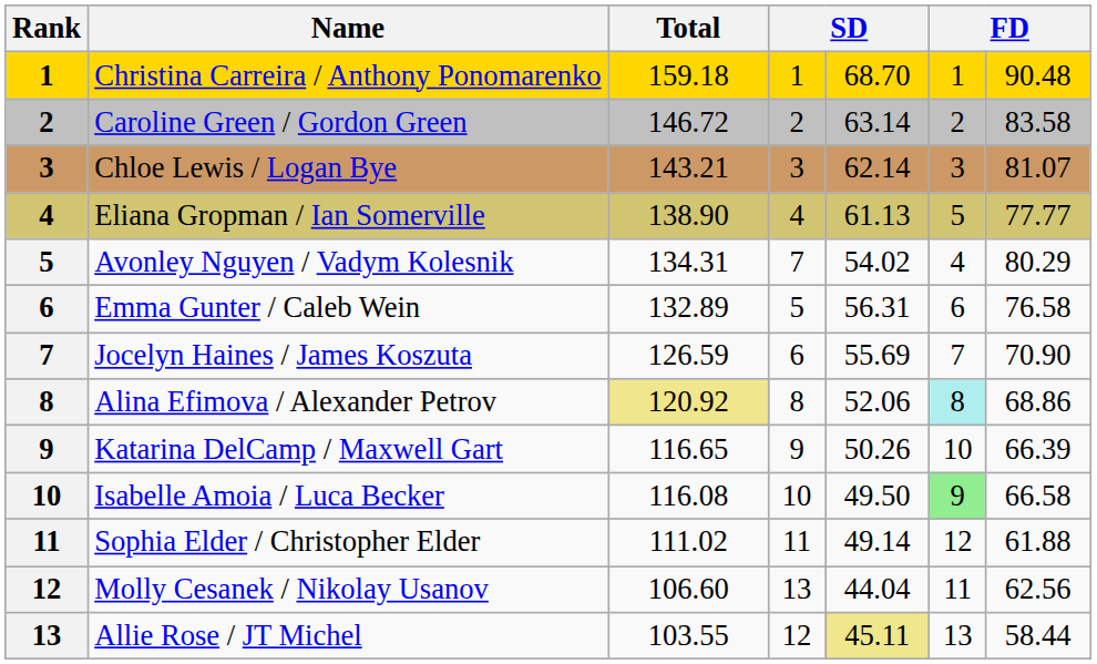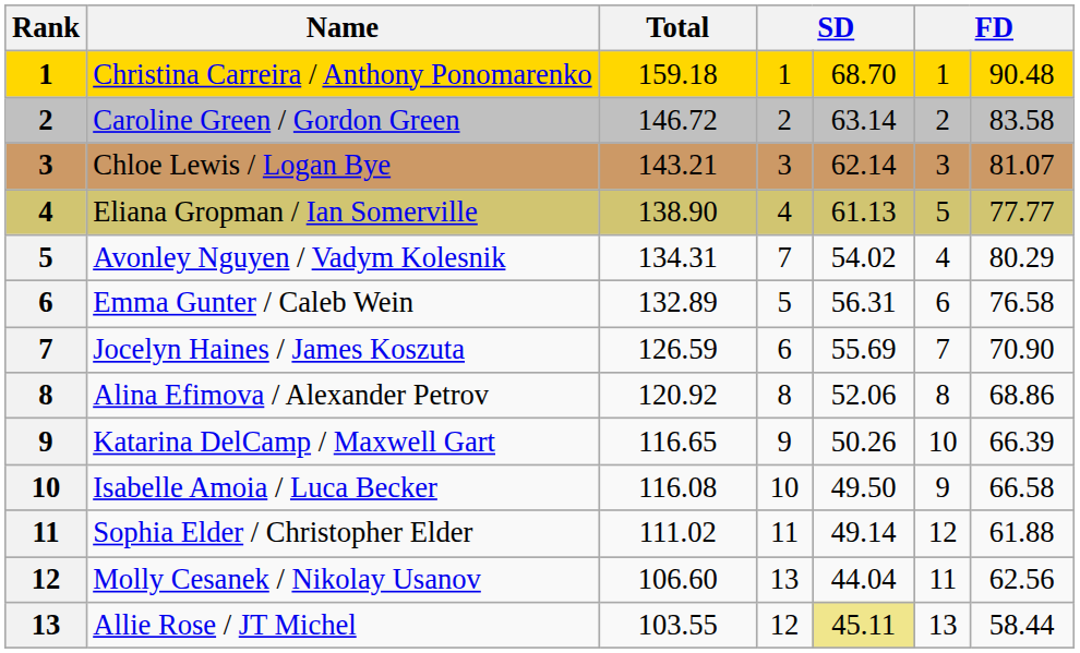Alina Efimova / Alexander Petrov | Total: khaki background -> no background
Alina Efimova / Alexander Petrov | column 6: paleturquoise background -> no background
Isabelle Amoia / Luca Becker | column 6: lightgreen background -> no background
